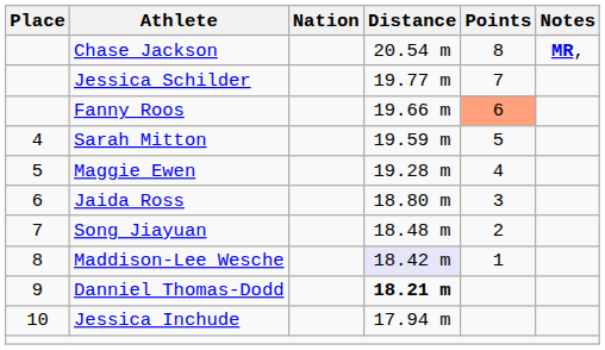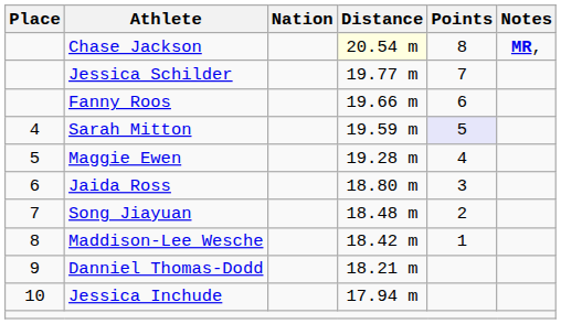Chase Jackson | Distance: no background -> lightyellow background
Fanny Roos | Points: lightsalmon background -> no background
Sarah Mitton | Points: no background -> lavender background
Maddison-Lee Wesche | Distance: lavender background -> no background
Danniel Thomas-Dodd | Distance: bold -> normal
